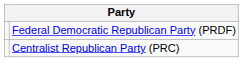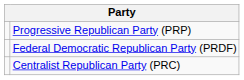+ row: Progressive Republican Party (PRP)
